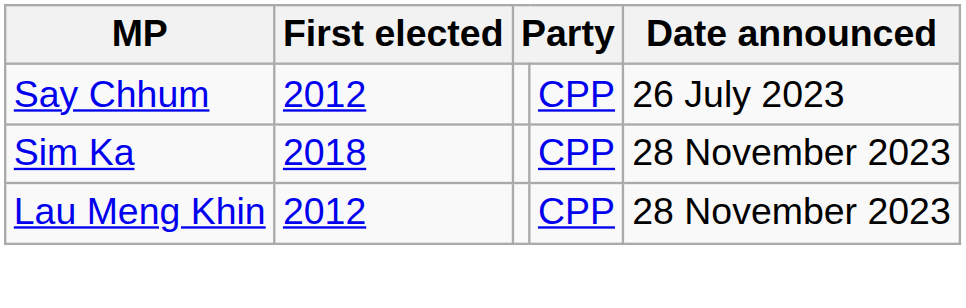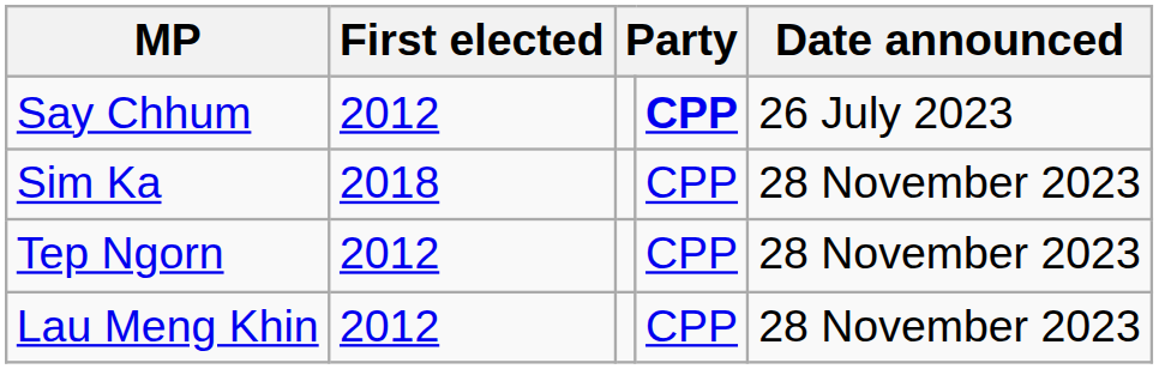Say Chhum | column 4: normal -> bold
+ row: Tep Ngorn | 2012 | CPP | 28 November 2023
